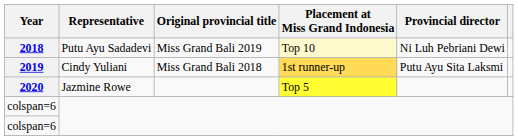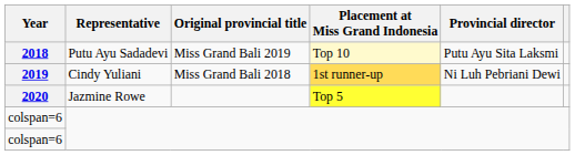2018 | Provincial director: Ni Luh Pebriani Dewi -> Putu Ayu Sita Laksmi
2019 | Provincial director: Putu Ayu Sita Laksmi -> Ni Luh Pebriani Dewi
